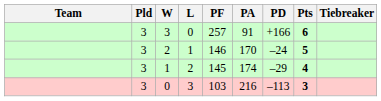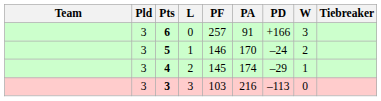columns swapped: W <-> Pts
